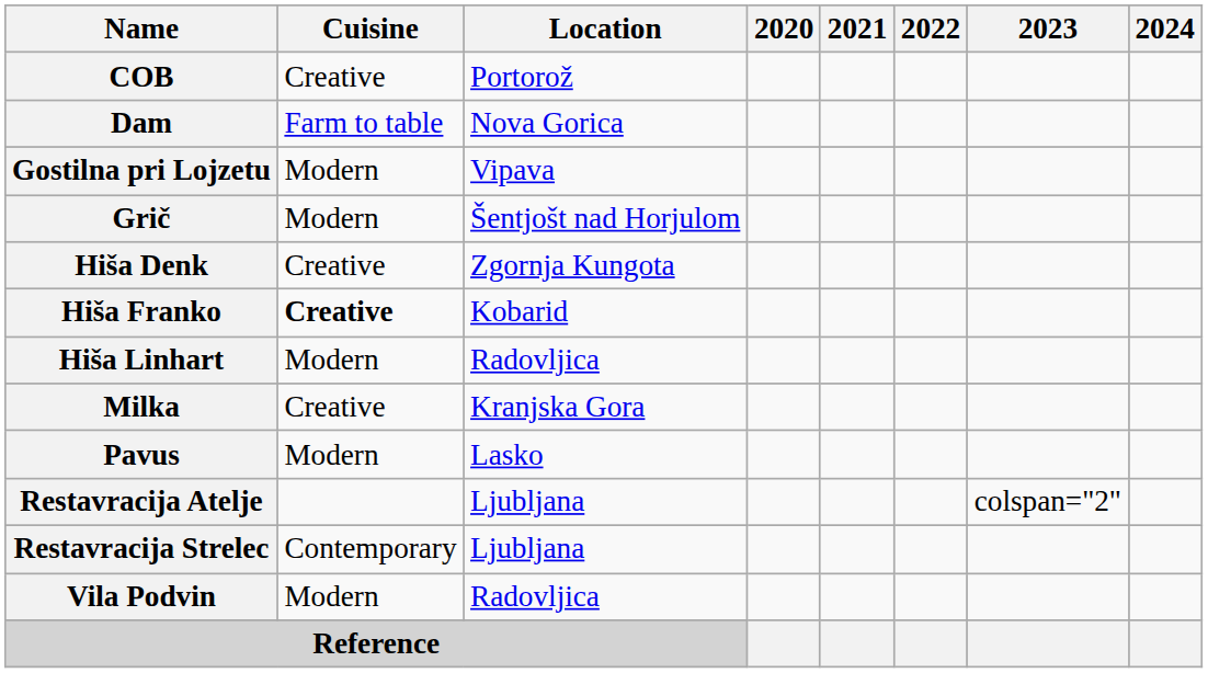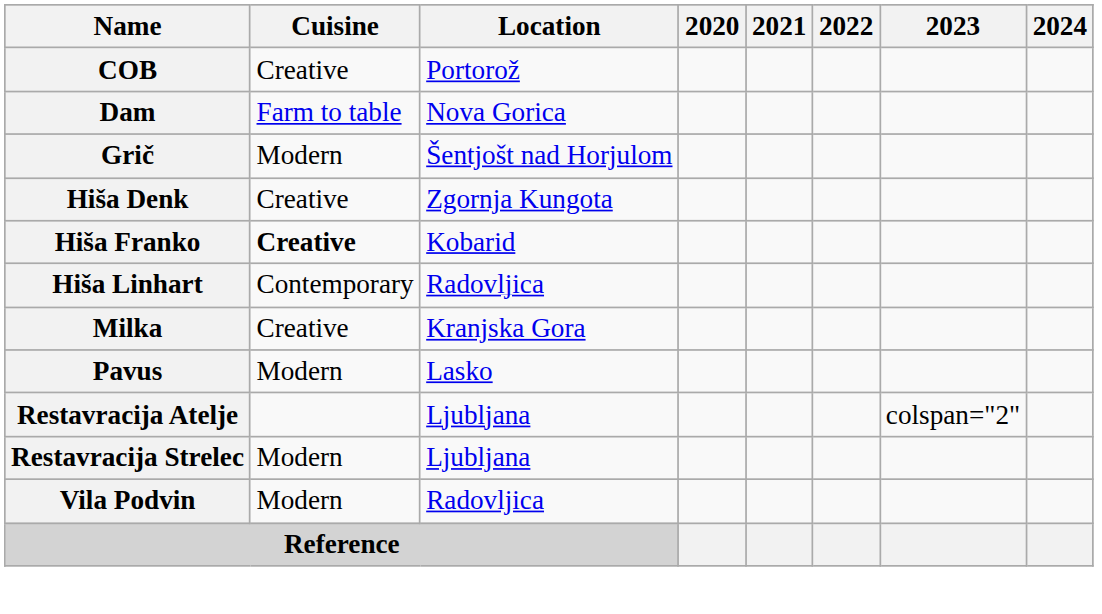- row: Gostilna pri Lojzetu | Modern | Vipava
Hiša Linhart | Cuisine: Modern -> Contemporary
Restavracija Strelec | Cuisine: Contemporary -> Modern
